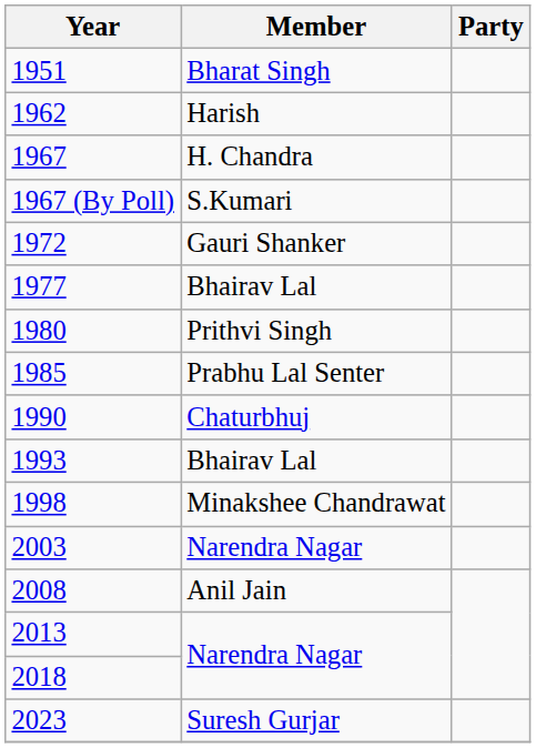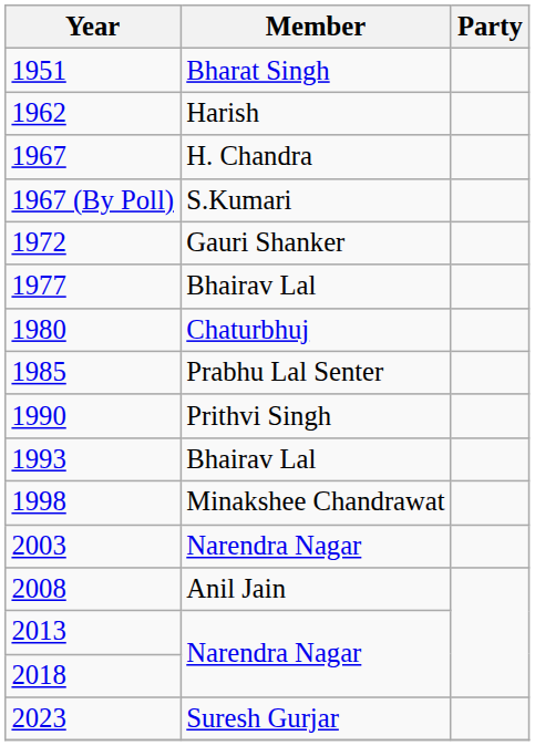1980 | Member: Prithvi Singh -> Chaturbhuj
1990 | Member: Chaturbhuj -> Prithvi Singh
